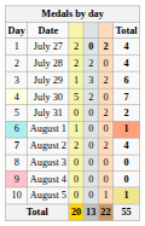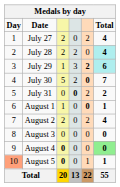July 27 | column 4: bold -> normal
July 27 | column 5: bold -> normal
July 28 | Total: no background -> paleturquoise background
July 29 | column 5: normal -> bold
July 29 | Total: no background -> paleturquoise background
July 30 | Day: lightyellow background -> no background
July 30 | column 5: normal -> bold
July 31 | column 4: normal -> bold
August 1 | Day: paleturquoise background -> no background
August 1 | column 5: normal -> bold
August 1 | Total: lightsalmon background -> no background
August 2 | Day: bold -> normal
August 4 | Day: pink background -> no background
August 4 | column 3: normal -> bold
August 4 | Total: no background -> lightgreen background
August 5 | Day: no background -> lightsalmon background
August 5 | column 3: normal -> bold
August 5 | Total: khaki background -> no background
